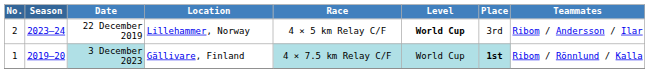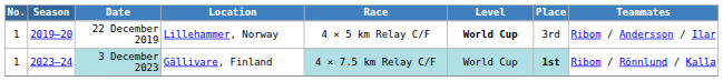22 December 2019 | No.: 2 -> 1
22 December 2019 | Season: 2023–24 -> 2019–20
3 December 2023 | Season: 2019–20 -> 2023–24
